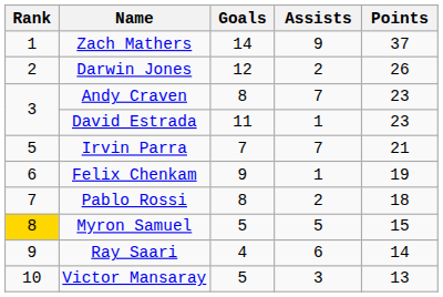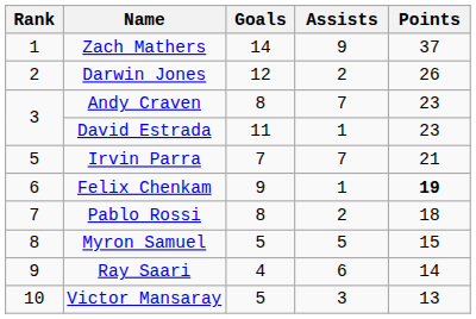Felix Chenkam | Points: normal -> bold
Myron Samuel | Rank: gold background -> no background
